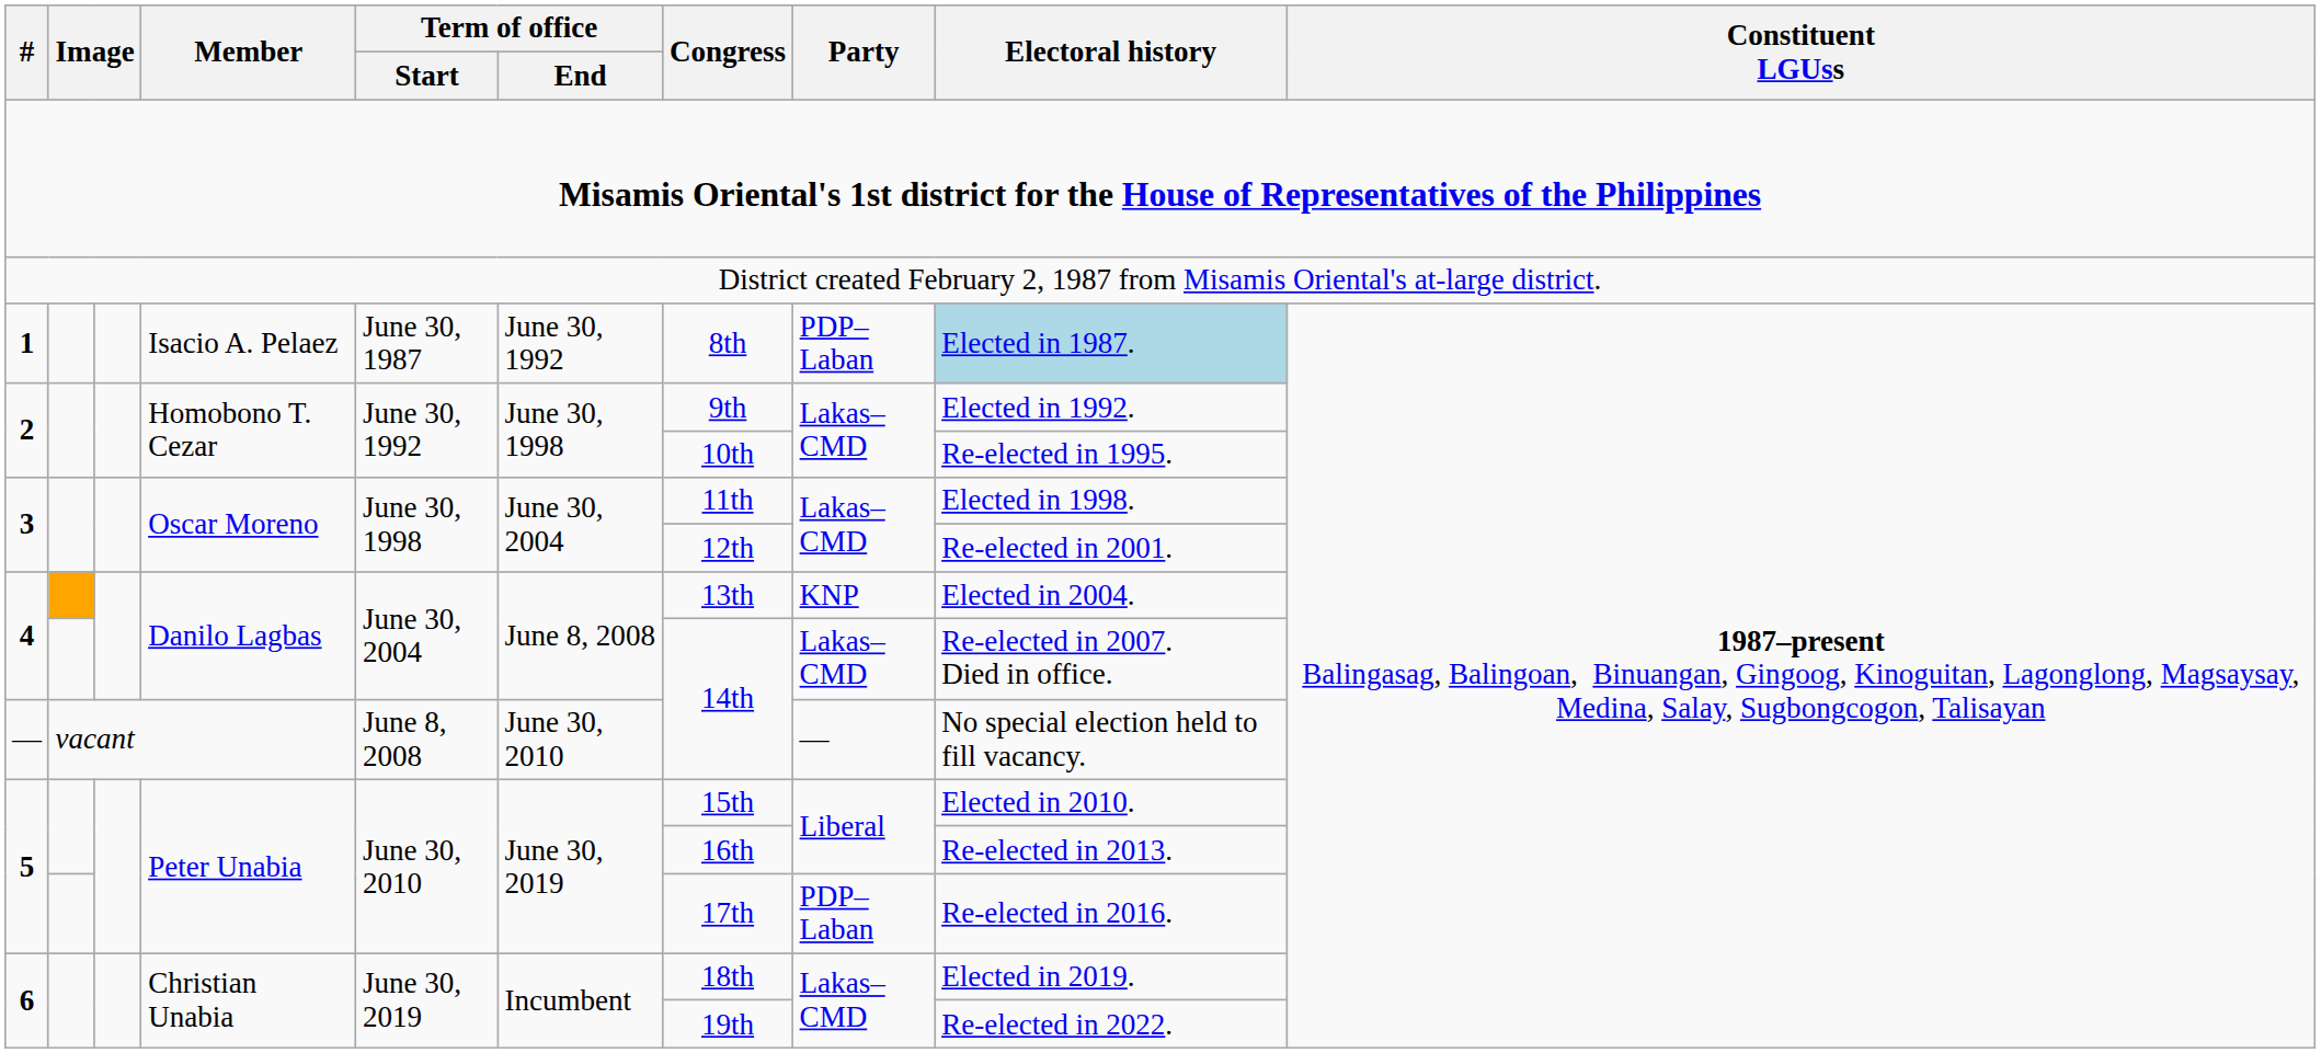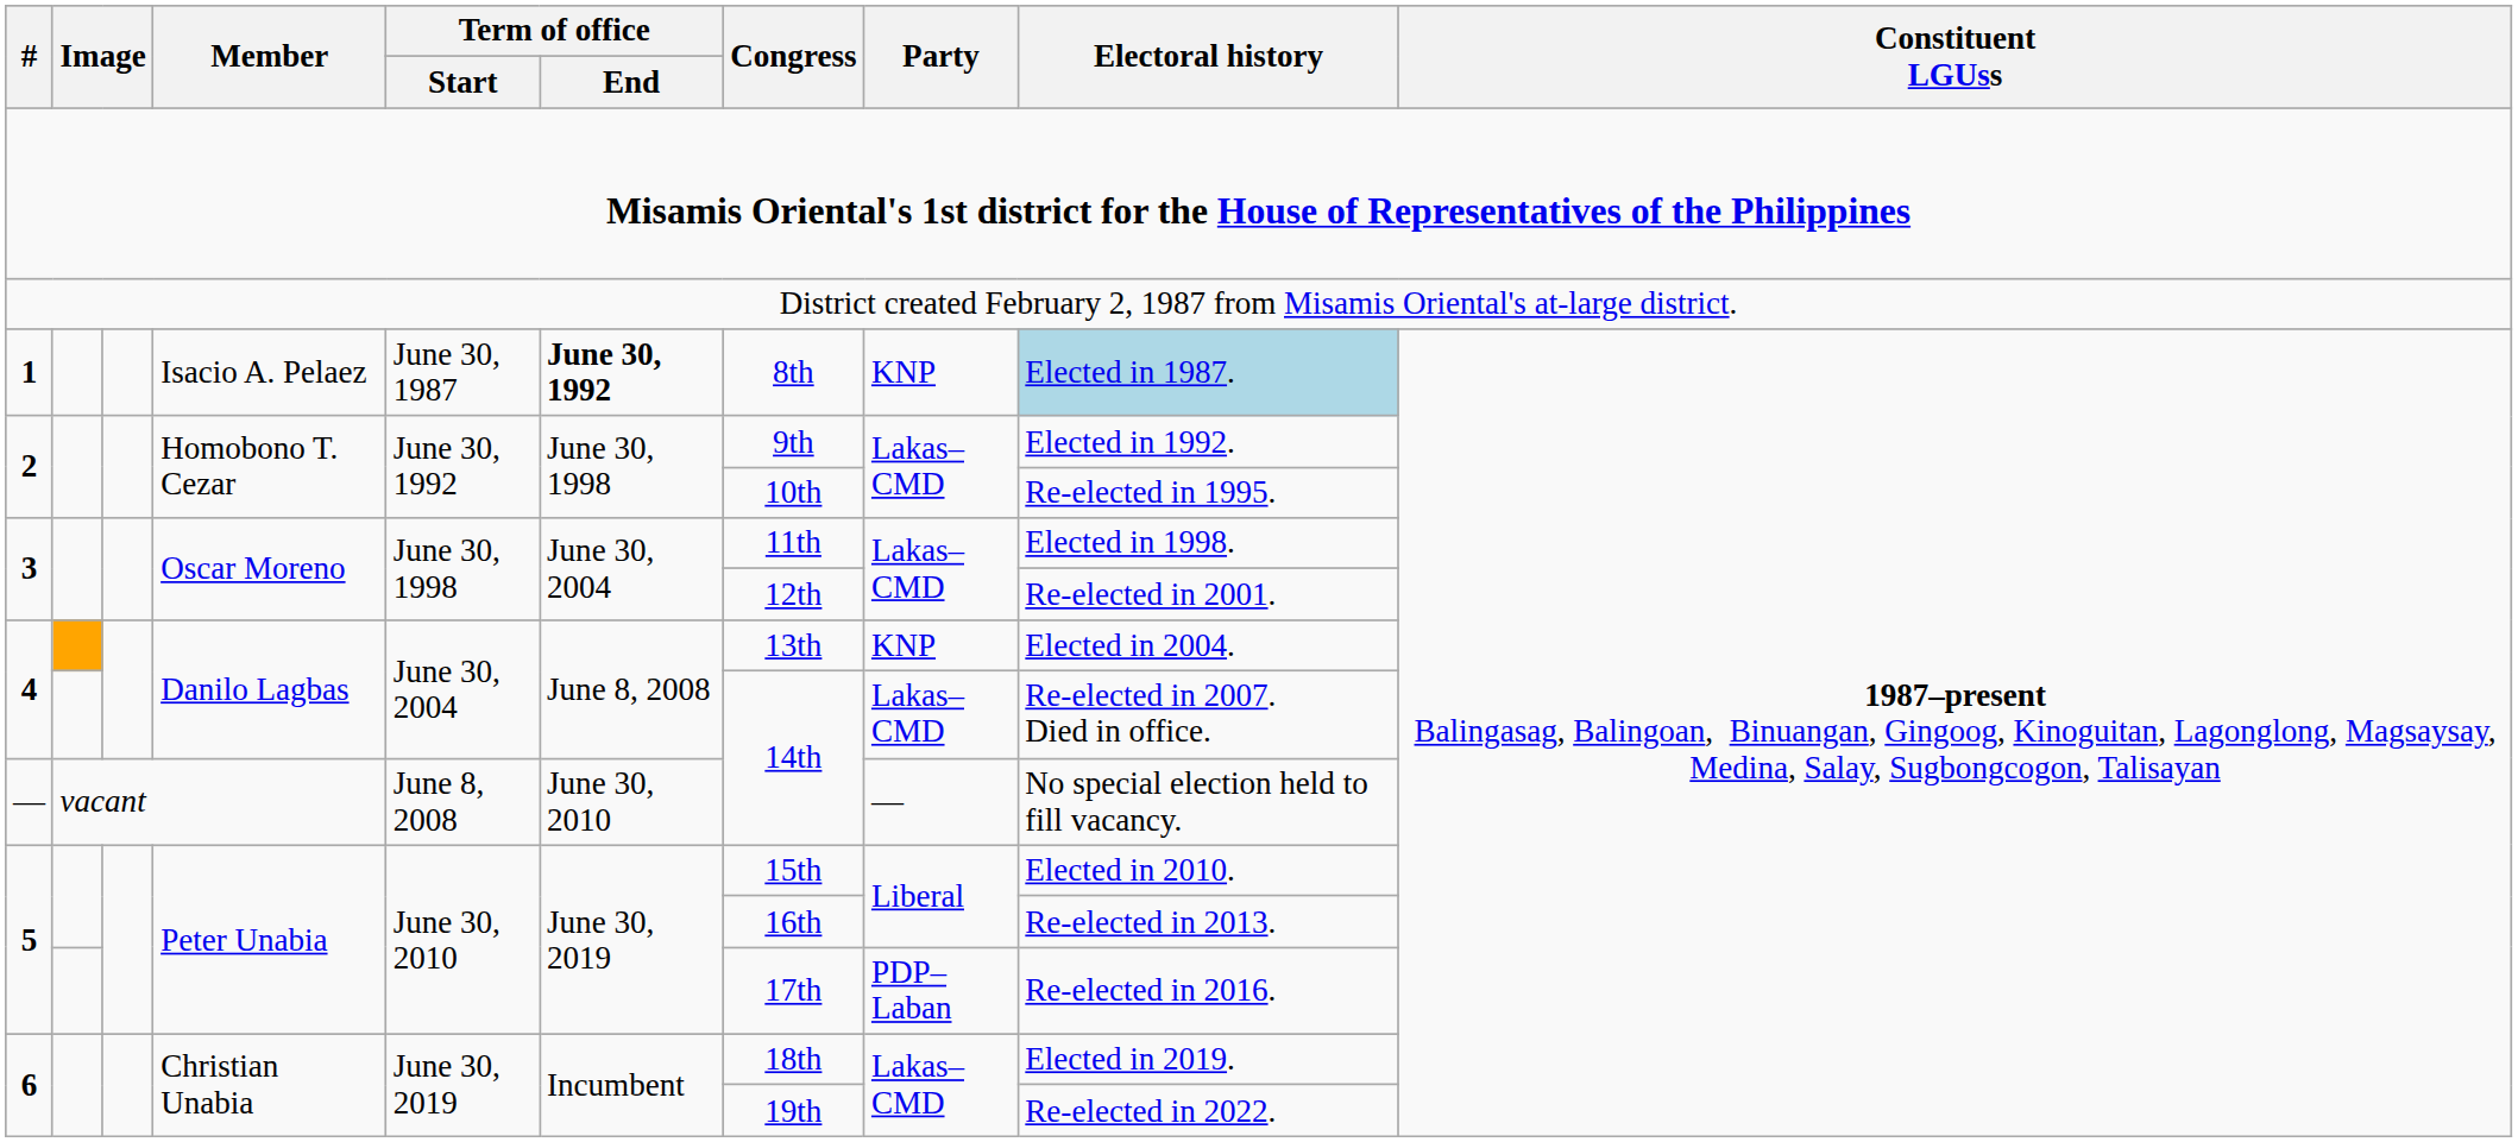1 | Term of office / End: normal -> bold
1 | Party: PDP–Laban -> KNP
